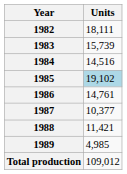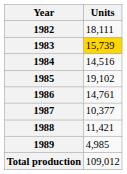1983 | Units: no background -> gold background
1985 | Units: lightblue background -> no background
